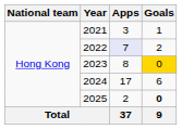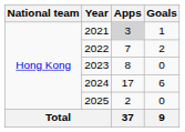2021 | Apps: no background -> lightgrey background
2022 | Apps: lavender background -> no background
2023 | Goals: gold background -> no background
2025 | Goals: bold -> normal
